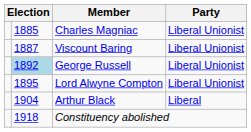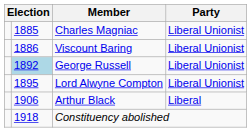Viscount Baring | column 2: 1887 -> 1886
Arthur Black | column 2: 1904 -> 1906
